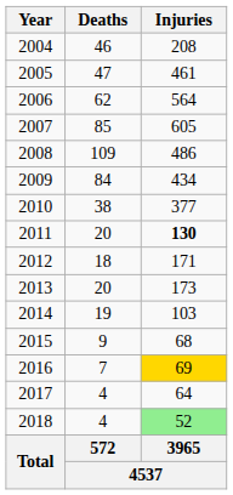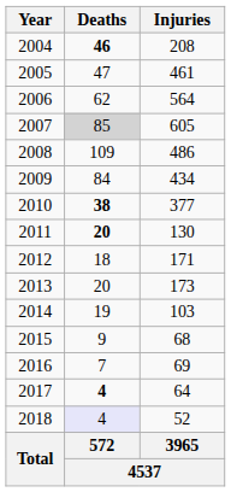2004 | Deaths: normal -> bold
2007 | Deaths: no background -> lightgrey background
2010 | Deaths: normal -> bold
2011 | Deaths: normal -> bold
2011 | Injuries: bold -> normal
2016 | Injuries: gold background -> no background
2017 | Deaths: normal -> bold
2018 | Deaths: no background -> lavender background
2018 | Injuries: lightgreen background -> no background
